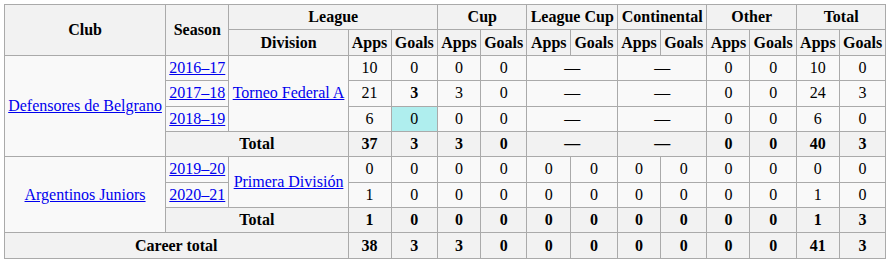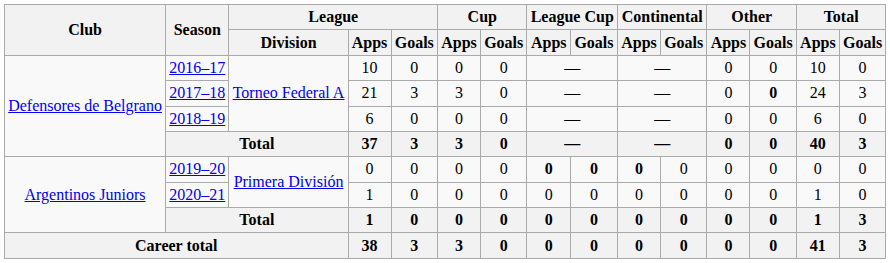2017–18 | League / Goals: bold -> normal
2017–18 | Other / Goals: normal -> bold
2018–19 | League / Goals: paleturquoise background -> no background
2019–20 | League Cup / Apps: normal -> bold
2019–20 | League Cup / Goals: normal -> bold
2019–20 | Continental / Apps: normal -> bold
